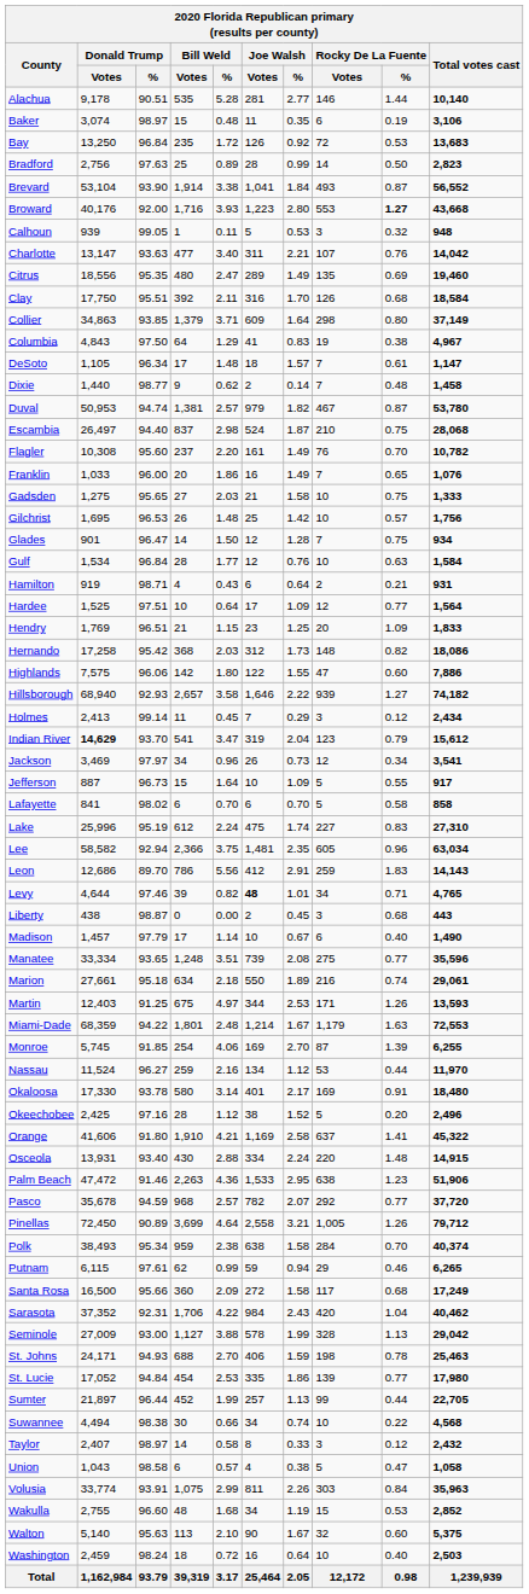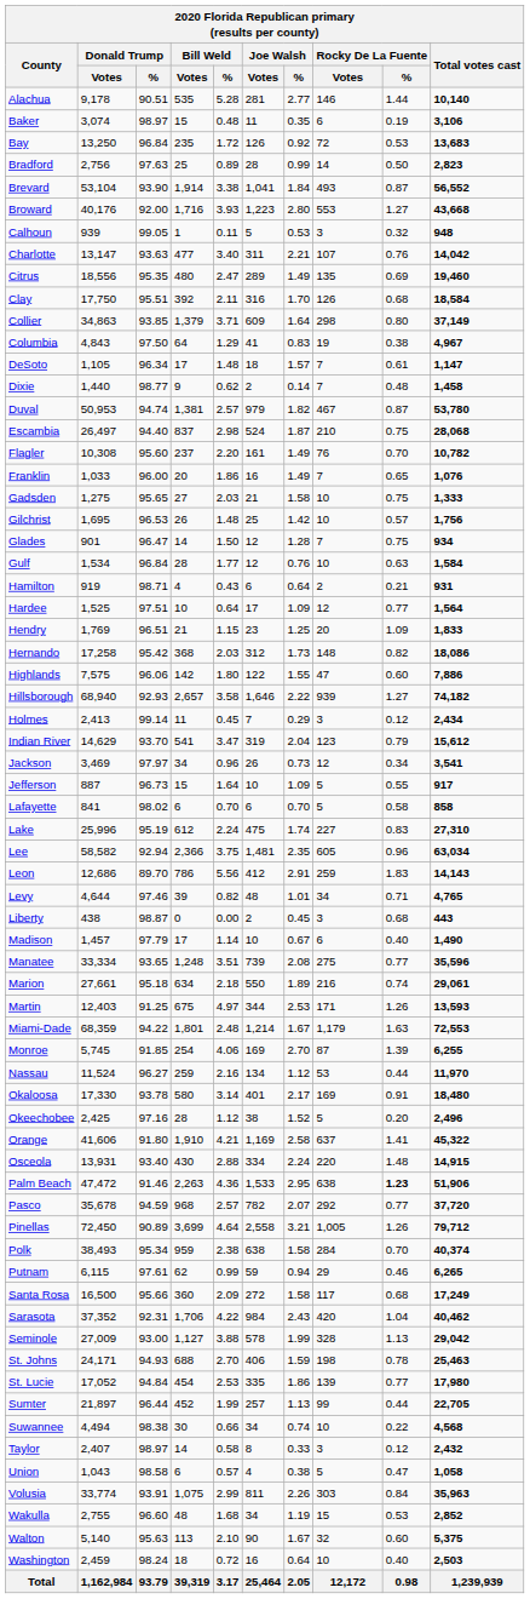Broward | Rocky De La Fuente / %: bold -> normal
Indian River | Donald Trump / Votes: bold -> normal
Levy | Joe Walsh / Votes: bold -> normal
Palm Beach | Rocky De La Fuente / %: normal -> bold
